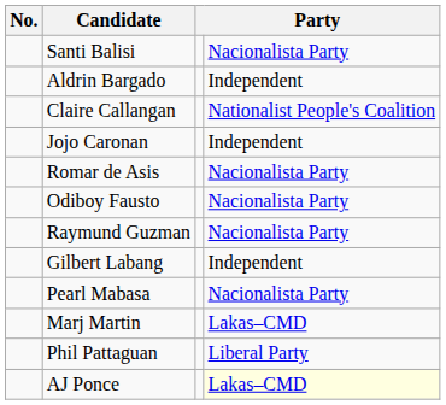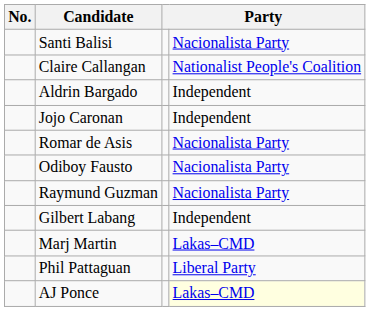rows swapped: Aldrin Bargado <-> Claire Callangan
- row: Pearl Mabasa | Nacionalista Party
